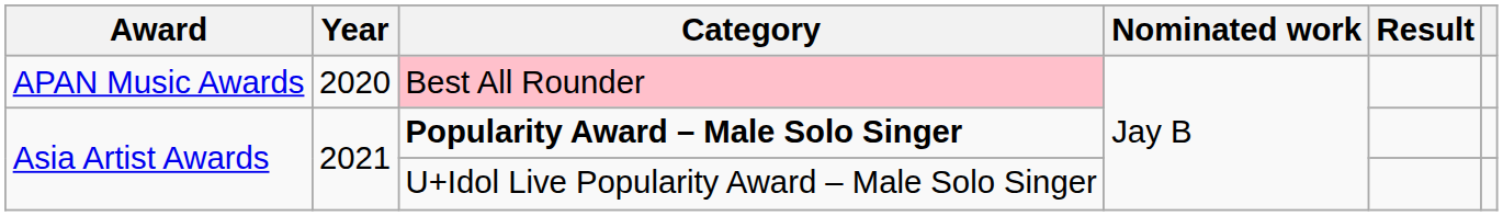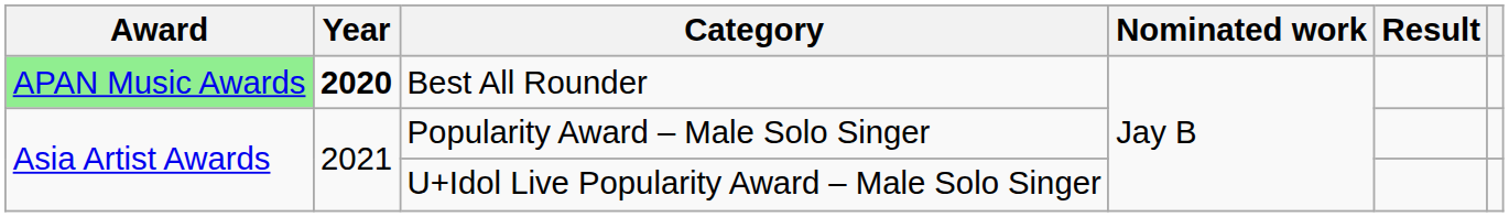Best All Rounder | Award: no background -> lightgreen background
Best All Rounder | Year: normal -> bold
Best All Rounder | Category: pink background -> no background
Popularity Award – Male Solo Singer | Category: bold -> normal
